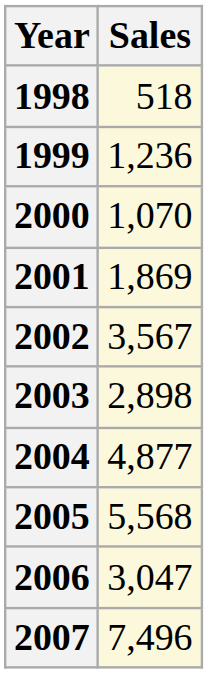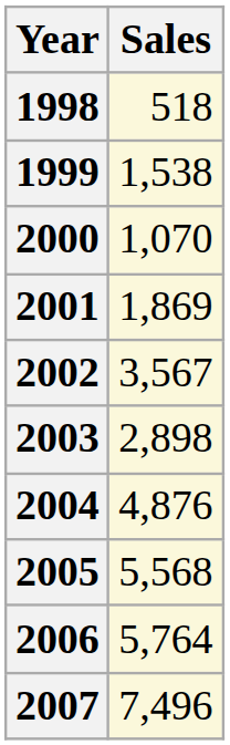1999 | Sales: 1,236 -> 1,538
2004 | Sales: 4,877 -> 4,876
2006 | Sales: 3,047 -> 5,764
